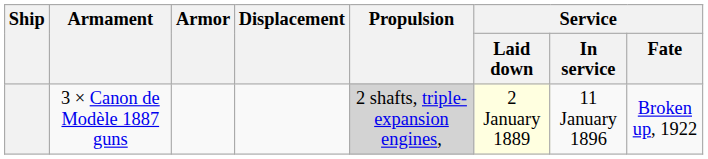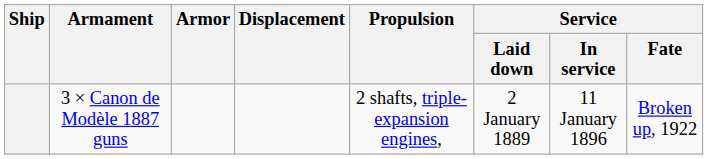3 × Canon de Modèle 1887 guns | Propulsion: lightgrey background -> no background
3 × Canon de Modèle 1887 guns | Service / Laid down: lightyellow background -> no background
